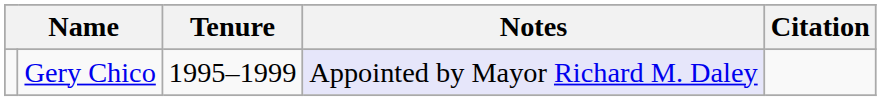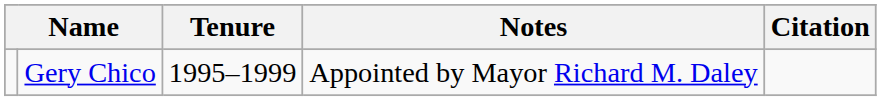Gery Chico | Notes: lavender background -> no background
